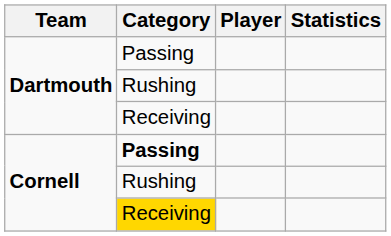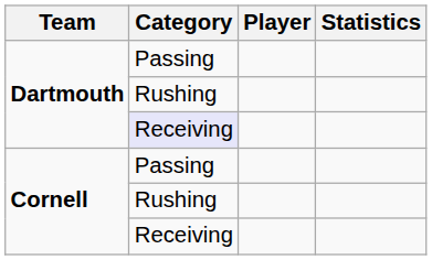Dartmouth / Receiving | Category: no background -> lavender background
Cornell / Passing | Category: bold -> normal
Cornell / Receiving | Category: gold background -> no background
